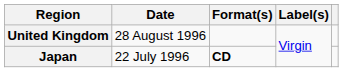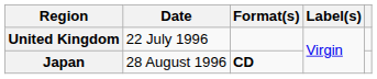United Kingdom | Date: 28 August 1996 -> 22 July 1996
Japan | Date: 22 July 1996 -> 28 August 1996
